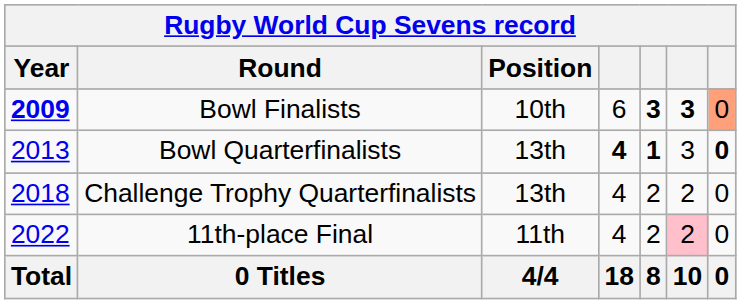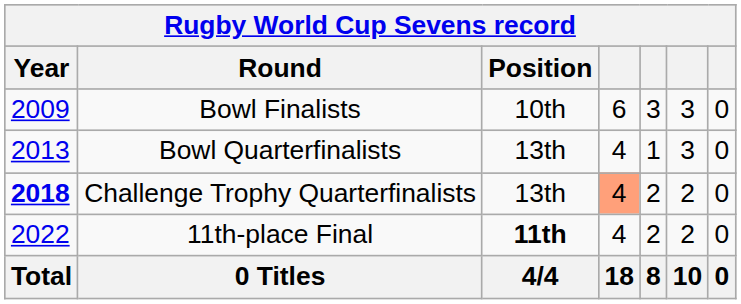Bowl Finalists | Year: bold -> normal
Bowl Finalists | column 5: bold -> normal
Bowl Finalists | column 6: bold -> normal
Bowl Finalists | column 7: lightsalmon background -> no background
Bowl Quarterfinalists | column 4: bold -> normal
Bowl Quarterfinalists | column 5: bold -> normal
Bowl Quarterfinalists | column 7: bold -> normal
Challenge Trophy Quarterfinalists | Year: normal -> bold
Challenge Trophy Quarterfinalists | column 4: no background -> lightsalmon background
11th-place Final | Position: normal -> bold
11th-place Final | column 6: pink background -> no background
